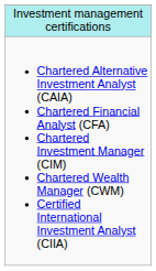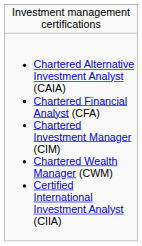row 1 | column 1: paleturquoise background -> no background
